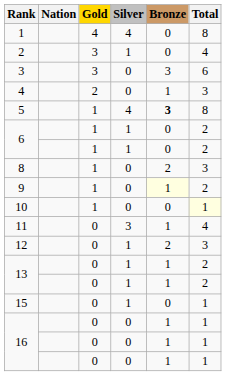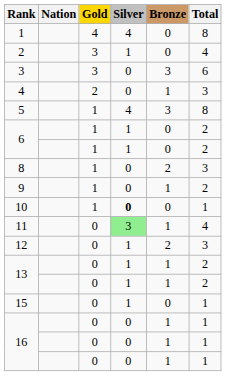5 | Bronze: bold -> normal
9 | Bronze: lightyellow background -> no background
10 | Silver: normal -> bold
10 | Total: lightyellow background -> no background
11 | Silver: no background -> lightgreen background
